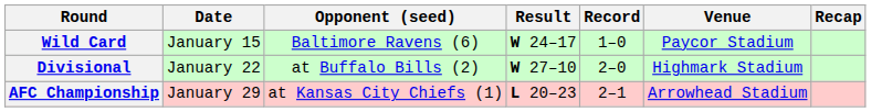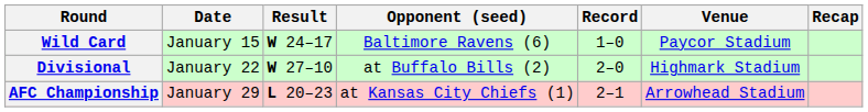columns swapped: Opponent (seed) <-> Result
